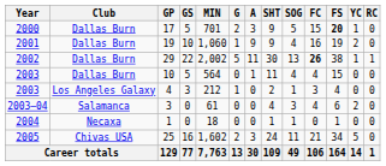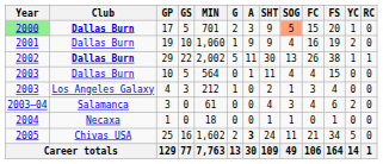17 | Year: no background -> lightgreen background
17 | Club: normal -> bold
17 | SOG: no background -> lightsalmon background
17 | FS: bold -> normal
29 | Club: normal -> bold
29 | FC: bold -> normal
25 | A: normal -> bold
